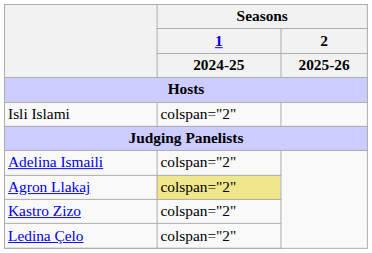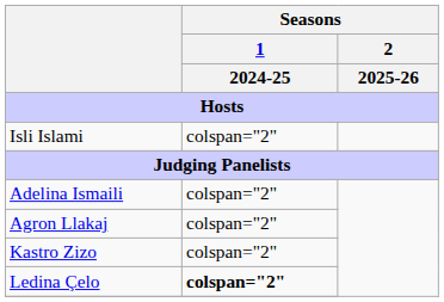Agron Llakaj | Seasons / 1 / 2024-25: khaki background -> no background
Ledina Çelo | Seasons / 1 / 2024-25: normal -> bold
